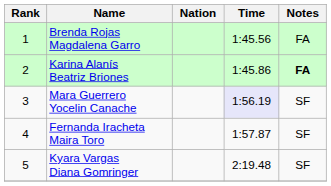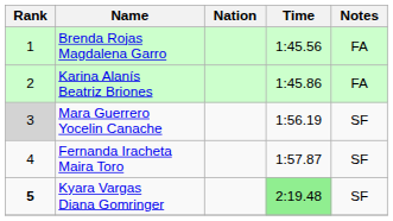Karina Alanís Beatriz Briones | Notes: bold -> normal
Mara Guerrero Yocelin Canache | Rank: no background -> lightgrey background
Mara Guerrero Yocelin Canache | Time: lavender background -> no background
Kyara Vargas Diana Gomringer | Rank: normal -> bold
Kyara Vargas Diana Gomringer | Time: no background -> lightgreen background
